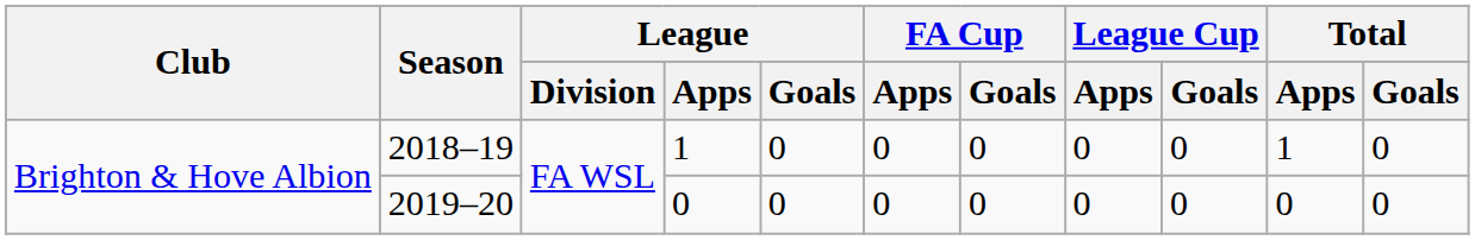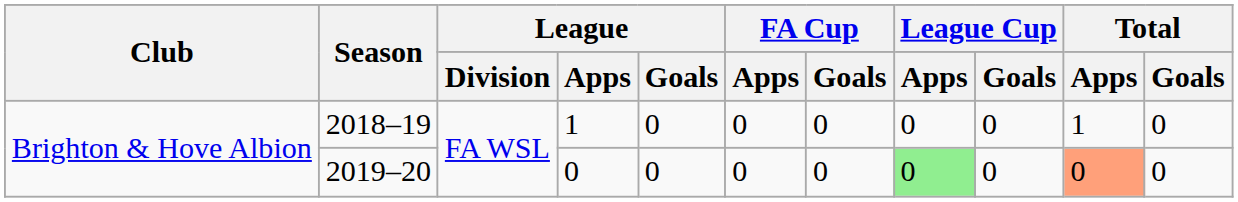2019–20 | League Cup / Apps: no background -> lightgreen background
2019–20 | Total / Apps: no background -> lightsalmon background
